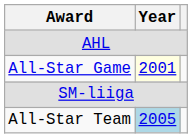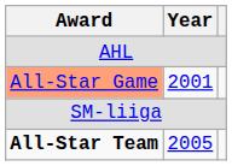All-Star Game | Award: no background -> lightsalmon background
All-Star Game | Year: lightyellow background -> no background
All-Star Team | Award: normal -> bold
All-Star Team | Year: lightblue background -> no background
